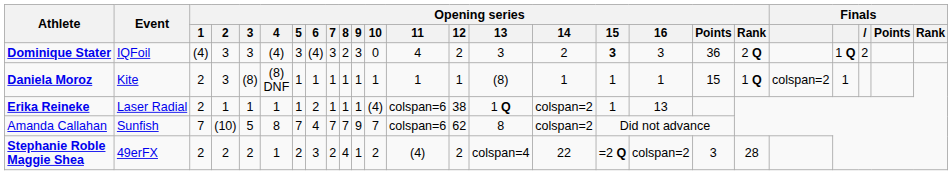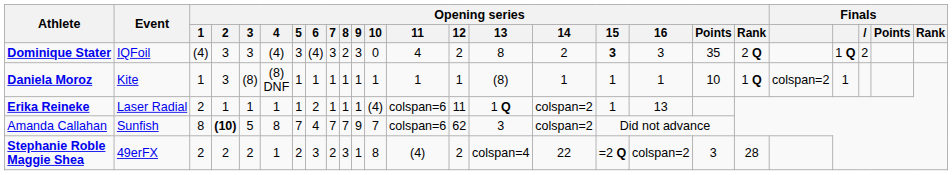Dominique Stater | Opening series / 13: 3 -> 8
Dominique Stater | Opening series / Points: 36 -> 35
Daniela Moroz | Opening series / 1: 2 -> 1
Daniela Moroz | Opening series / Points: 15 -> 10
Erika Reineke | Opening series / 12: 38 -> 11
Amanda Callahan | Opening series / 1: 7 -> 8
Amanda Callahan | Opening series / 2: normal -> bold
Amanda Callahan | Opening series / 13: 8 -> 3
Stephanie Roble Maggie Shea | Opening series / 8: 4 -> 3
Stephanie Roble Maggie Shea | Opening series / 10: 2 -> 8
